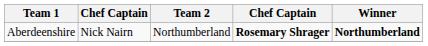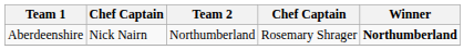Aberdeenshire | column 4: bold -> normal
